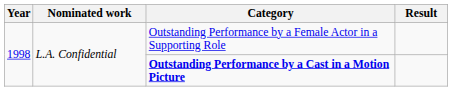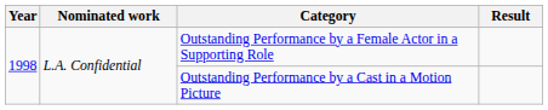Outstanding Performance by a Cast in a Motion Picture | Category: bold -> normal
